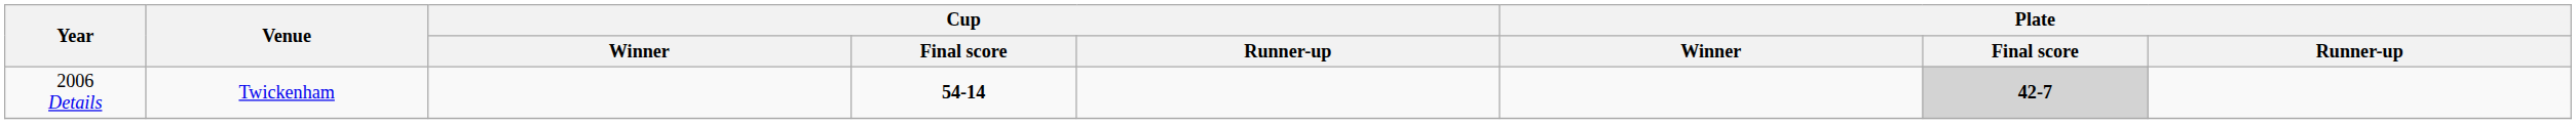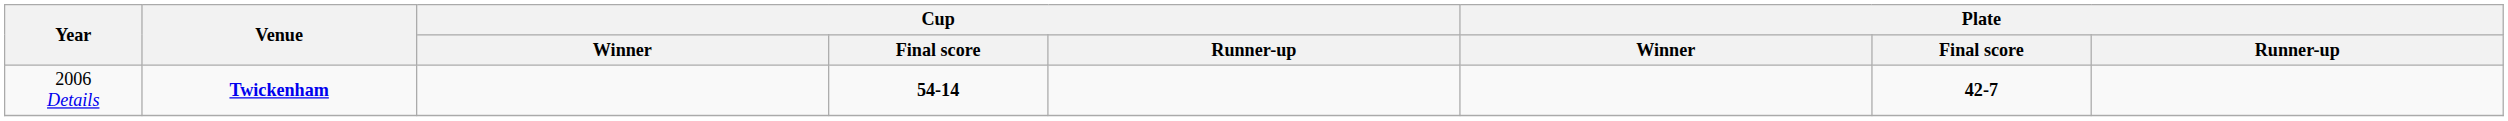2006 Details | Venue: normal -> bold
2006 Details | Plate / Final score: lightgrey background -> no background
